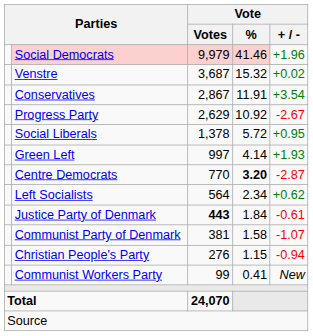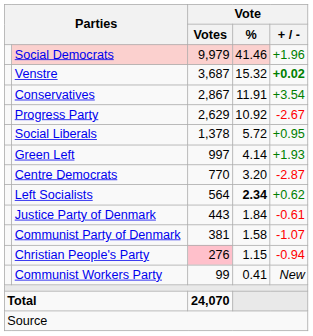Venstre | Vote / + / -: normal -> bold
Centre Democrats | Vote / %: bold -> normal
Left Socialists | Vote / %: normal -> bold
Justice Party of Denmark | Vote / Votes: bold -> normal
Christian People's Party | Vote / Votes: no background -> pink background
